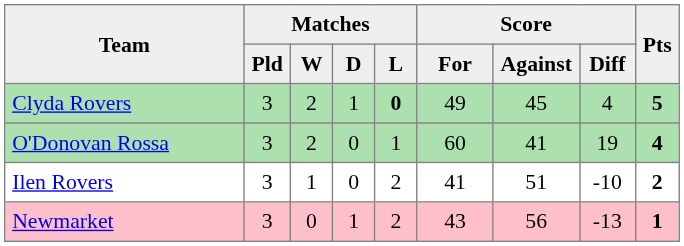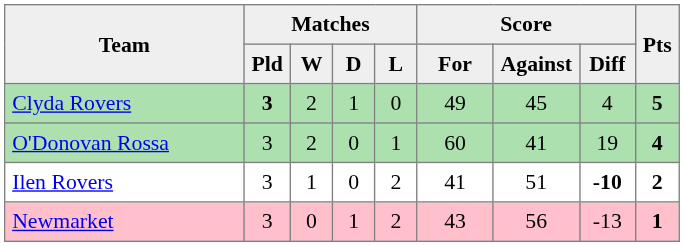Clyda Rovers | Matches / Pld: normal -> bold
Clyda Rovers | Matches / L: bold -> normal
Ilen Rovers | Score / Diff: normal -> bold
